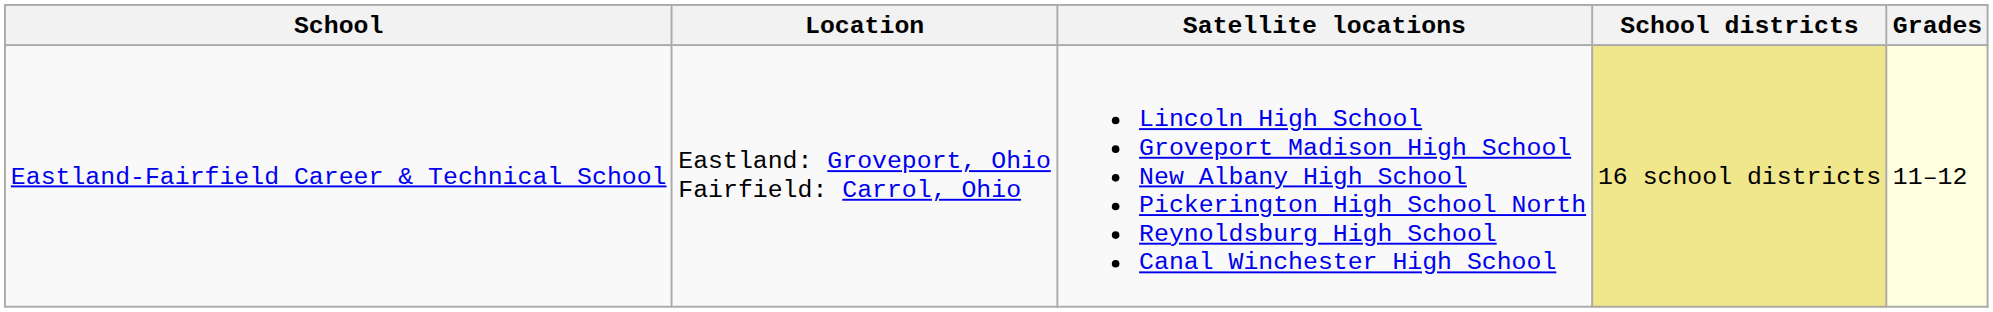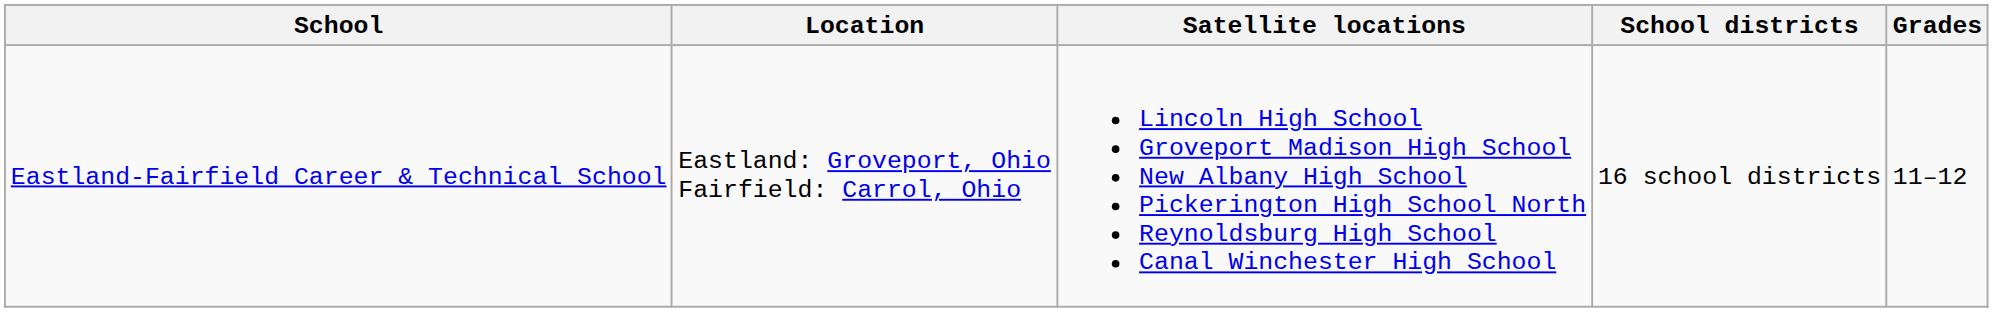row 2 | School districts: khaki background -> no background
row 2 | Grades: lightyellow background -> no background
